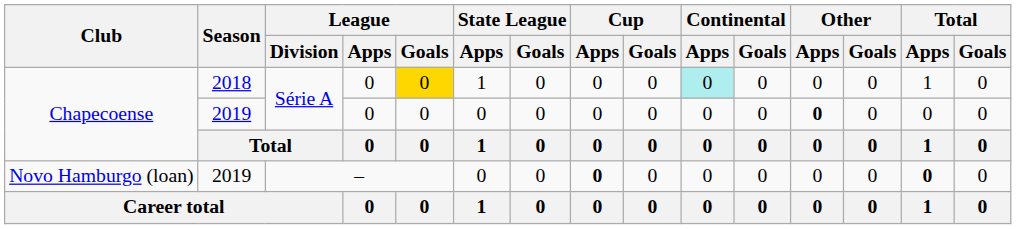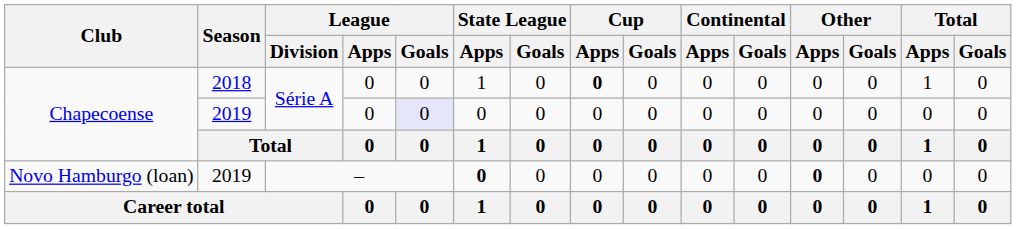Chapecoense / 2018 | League / Goals: gold background -> no background
Chapecoense / 2018 | Cup / Apps: normal -> bold
Chapecoense / 2018 | Continental / Apps: paleturquoise background -> no background
Chapecoense / 2019 | League / Goals: no background -> lavender background
Chapecoense / 2019 | Other / Apps: bold -> normal
Novo Hamburgo (loan) | State League / Apps: normal -> bold
Novo Hamburgo (loan) | Cup / Apps: bold -> normal
Novo Hamburgo (loan) | Other / Apps: normal -> bold
Novo Hamburgo (loan) | Total / Apps: bold -> normal
